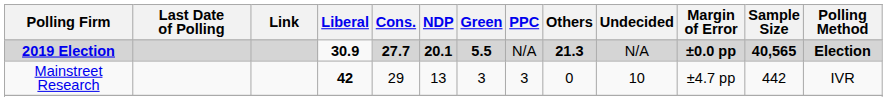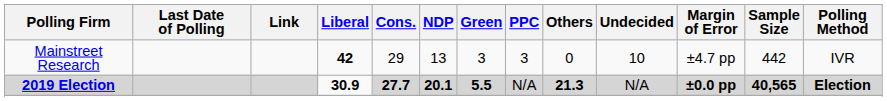rows swapped: Mainstreet Research <-> 2019 Election
